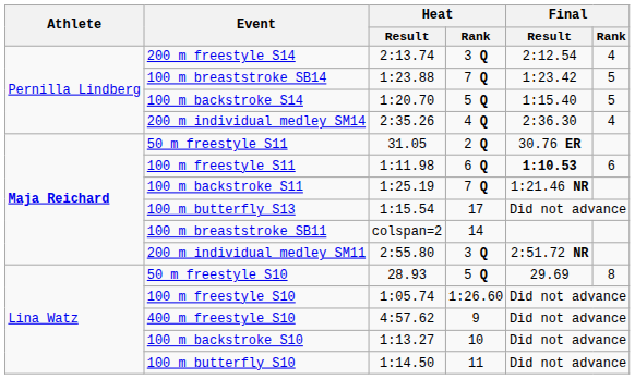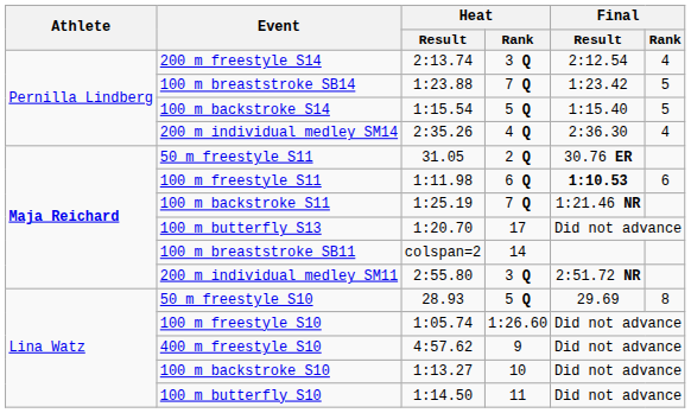100 m backstroke S14 | Heat / Result: 1:20.70 -> 1:15.54
100 m butterfly S13 | Heat / Result: 1:15.54 -> 1:20.70
